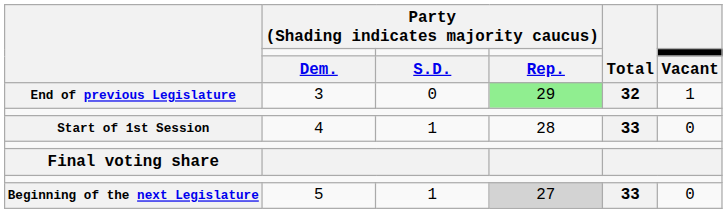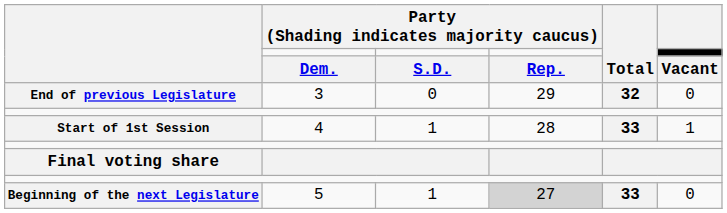End of previous Legislature | column 4: lightgreen background -> no background
End of previous Legislature | column 6: 1 -> 0
Start of 1st Session | column 6: 0 -> 1
